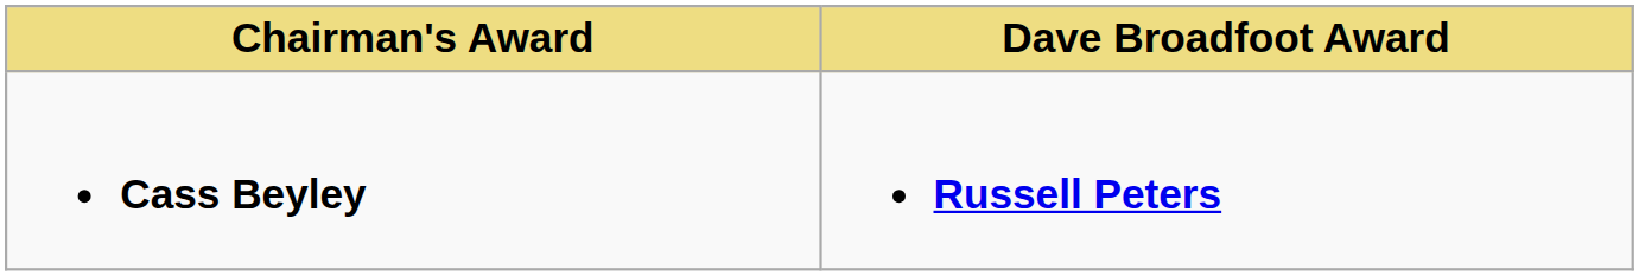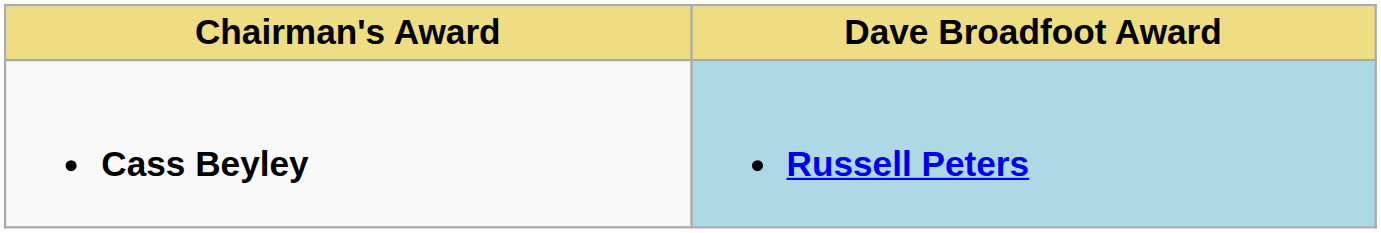Cass Beyley | Dave Broadfoot Award: no background -> lightblue background
